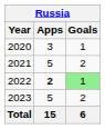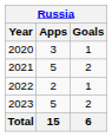2022 | Apps: bold -> normal
2022 | Goals: lightgreen background -> no background
